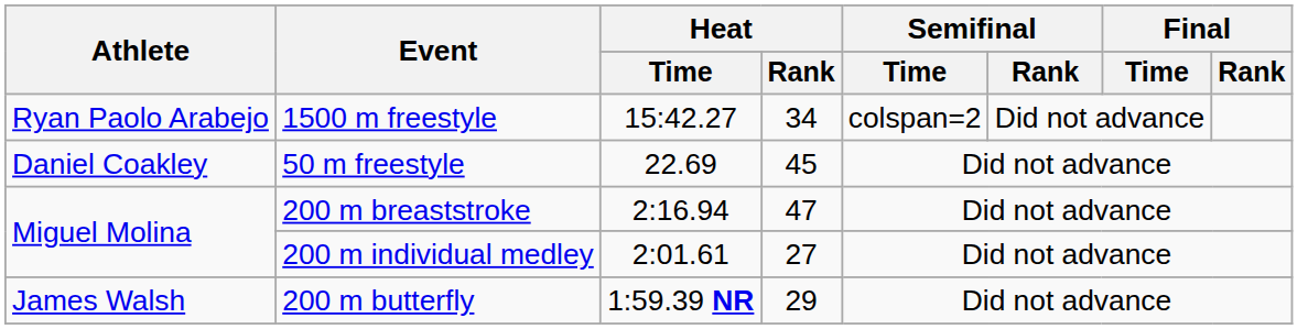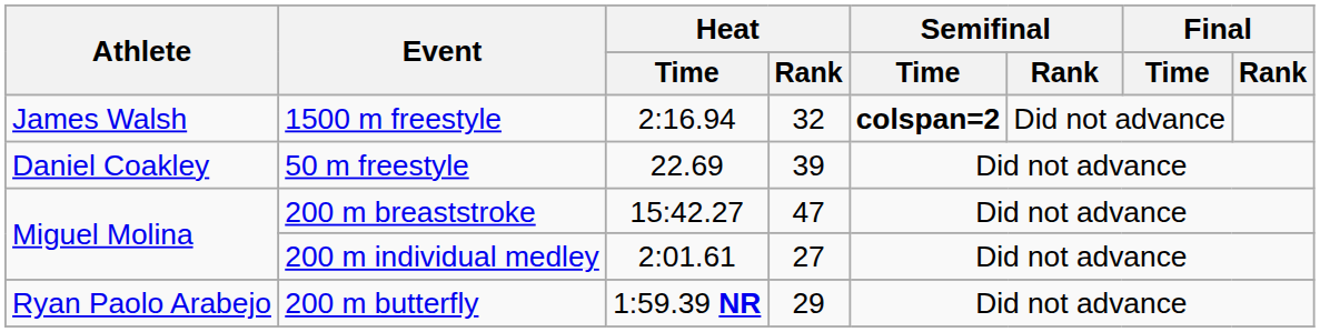1500 m freestyle | Athlete: Ryan Paolo Arabejo -> James Walsh
1500 m freestyle | Heat / Time: 15:42.27 -> 2:16.94
1500 m freestyle | Heat / Rank: 34 -> 32
1500 m freestyle | Semifinal / Time: normal -> bold
50 m freestyle | Heat / Rank: 45 -> 39
200 m breaststroke | Heat / Time: 2:16.94 -> 15:42.27
200 m butterfly | Athlete: James Walsh -> Ryan Paolo Arabejo
